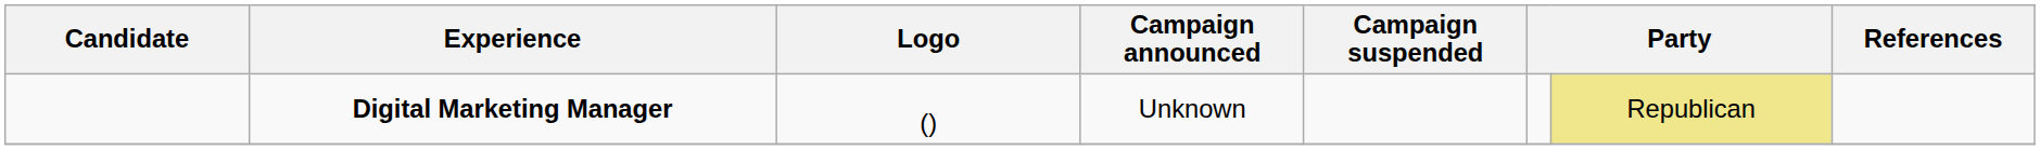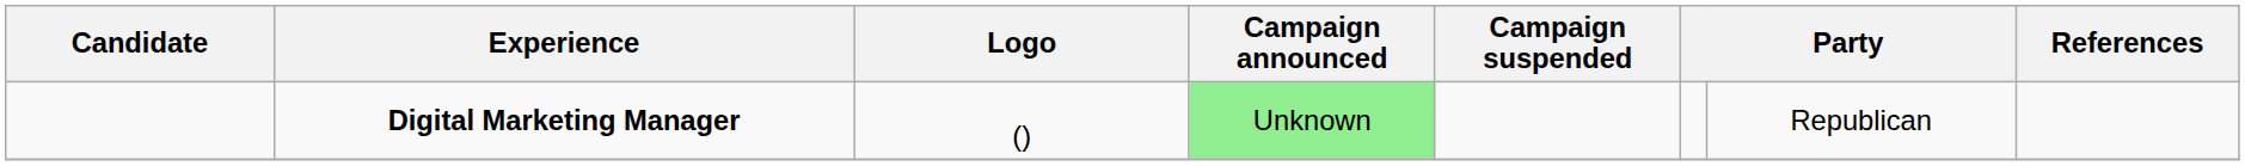Digital Marketing Manager | Campaign announced: no background -> lightgreen background
Digital Marketing Manager | column 7: khaki background -> no background
